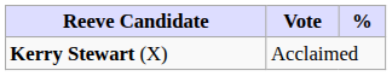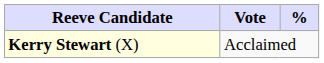Kerry Stewart (X) | Reeve Candidate: no background -> lightyellow background
